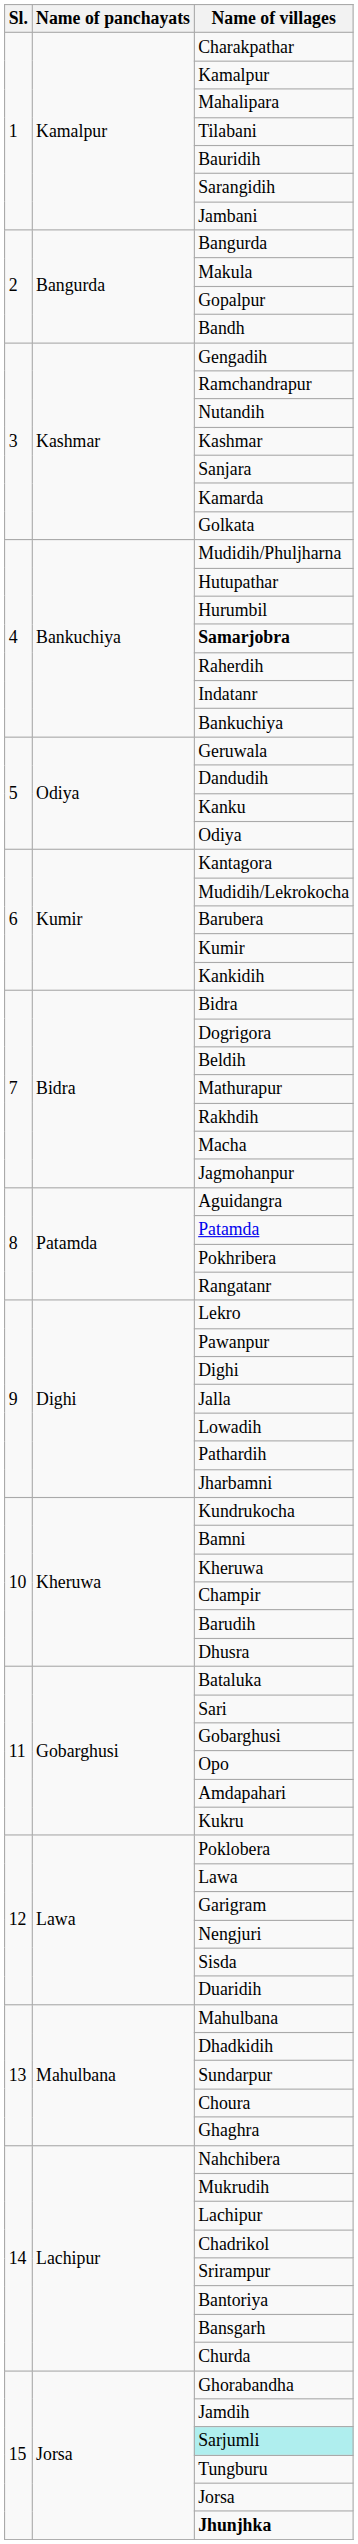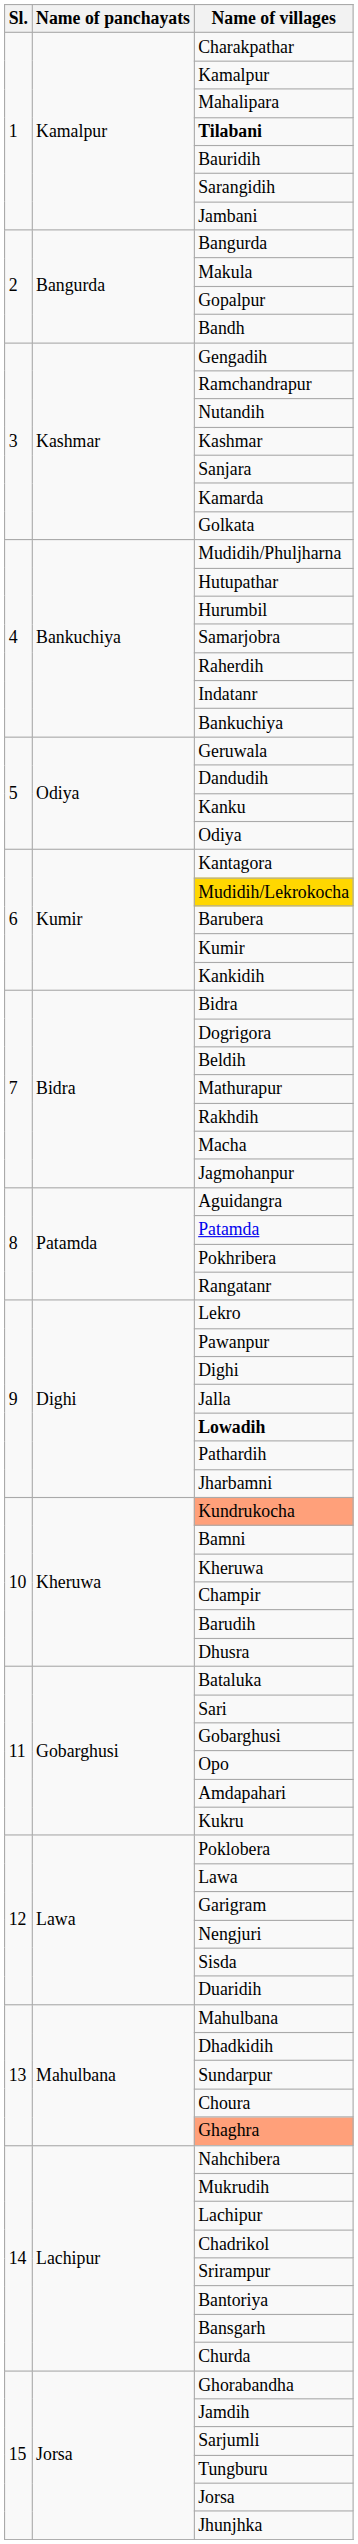Tilabani | Name of villages: normal -> bold
Samarjobra | Name of villages: bold -> normal
Mudidih/Lekrokocha | Name of villages: no background -> gold background
Lowadih | Name of villages: normal -> bold
Kundrukocha | Name of villages: no background -> lightsalmon background
Ghaghra | Name of villages: no background -> lightsalmon background
Sarjumli | Name of villages: paleturquoise background -> no background
Jhunjhka | Name of villages: bold -> normal
